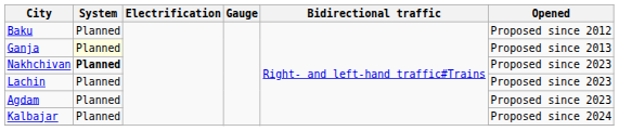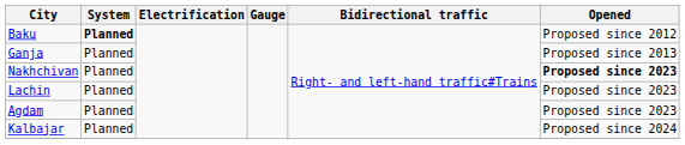Baku | System: normal -> bold
Ganja | System: lightyellow background -> no background
Nakhchivan | System: bold -> normal
Nakhchivan | Opened: normal -> bold
